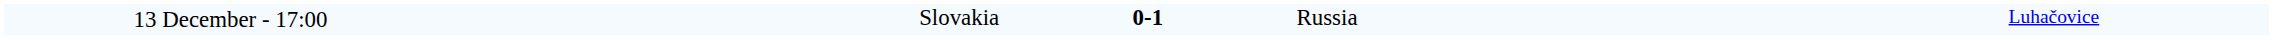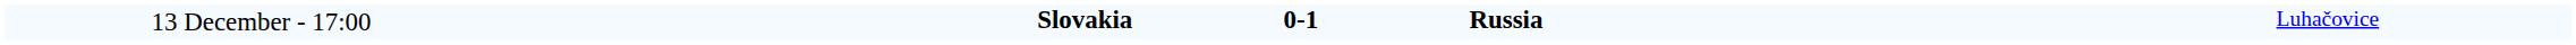Slovakia | column 2: normal -> bold
Slovakia | column 4: normal -> bold
